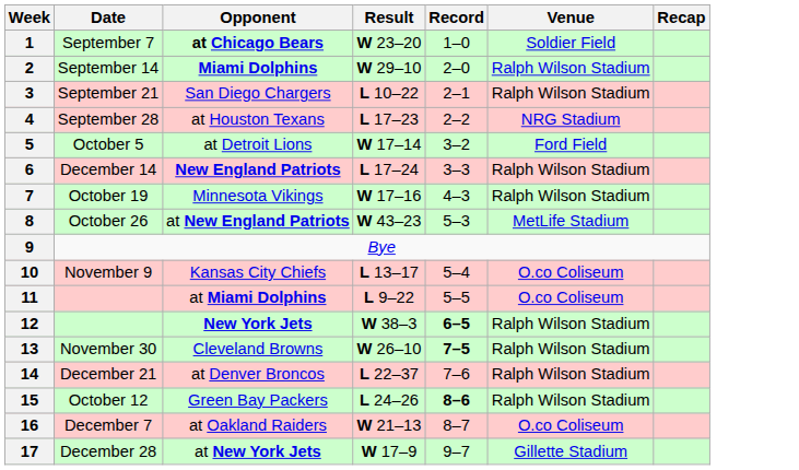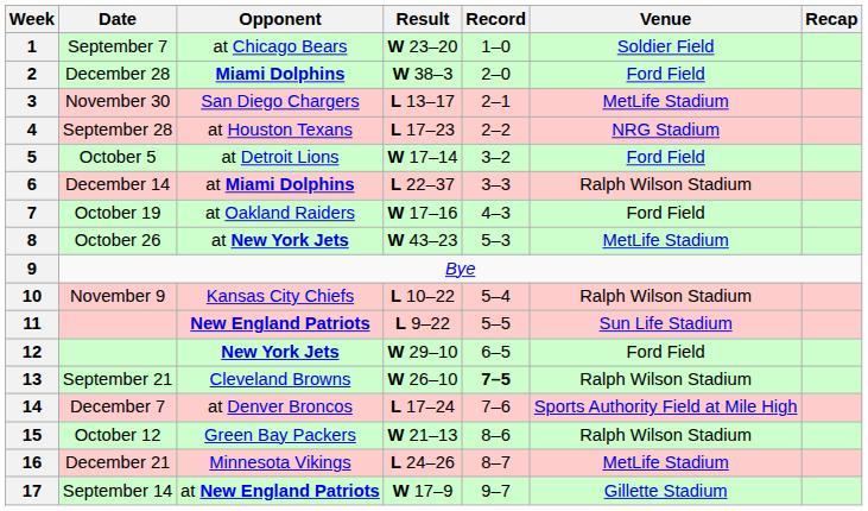1 | Opponent: bold -> normal
2 | Date: September 14 -> December 28
2 | Result: W 29–10 -> W 38–3
2 | Venue: Ralph Wilson Stadium -> Ford Field
3 | Date: September 21 -> November 30
3 | Result: L 10–22 -> L 13–17
3 | Venue: Ralph Wilson Stadium -> MetLife Stadium
6 | Opponent: New England Patriots -> at Miami Dolphins
6 | Result: L 17–24 -> L 22–37
7 | Opponent: Minnesota Vikings -> at Oakland Raiders
7 | Venue: Ralph Wilson Stadium -> Ford Field
8 | Opponent: at New England Patriots -> at New York Jets
10 | Result: L 13–17 -> L 10–22
10 | Venue: O.co Coliseum -> Ralph Wilson Stadium
11 | Opponent: at Miami Dolphins -> New England Patriots
11 | Venue: O.co Coliseum -> Sun Life Stadium
12 | Result: W 38–3 -> W 29–10
12 | Record: bold -> normal
12 | Venue: Ralph Wilson Stadium -> Ford Field
13 | Date: November 30 -> September 21
14 | Date: December 21 -> December 7
14 | Result: L 22–37 -> L 17–24
14 | Venue: Ralph Wilson Stadium -> Sports Authority Field at Mile High
15 | Result: L 24–26 -> W 21–13
15 | Record: bold -> normal
16 | Date: December 7 -> December 21
16 | Opponent: at Oakland Raiders -> Minnesota Vikings
16 | Result: W 21–13 -> L 24–26
16 | Venue: O.co Coliseum -> MetLife Stadium
17 | Date: December 28 -> September 14
17 | Opponent: at New York Jets -> at New England Patriots
